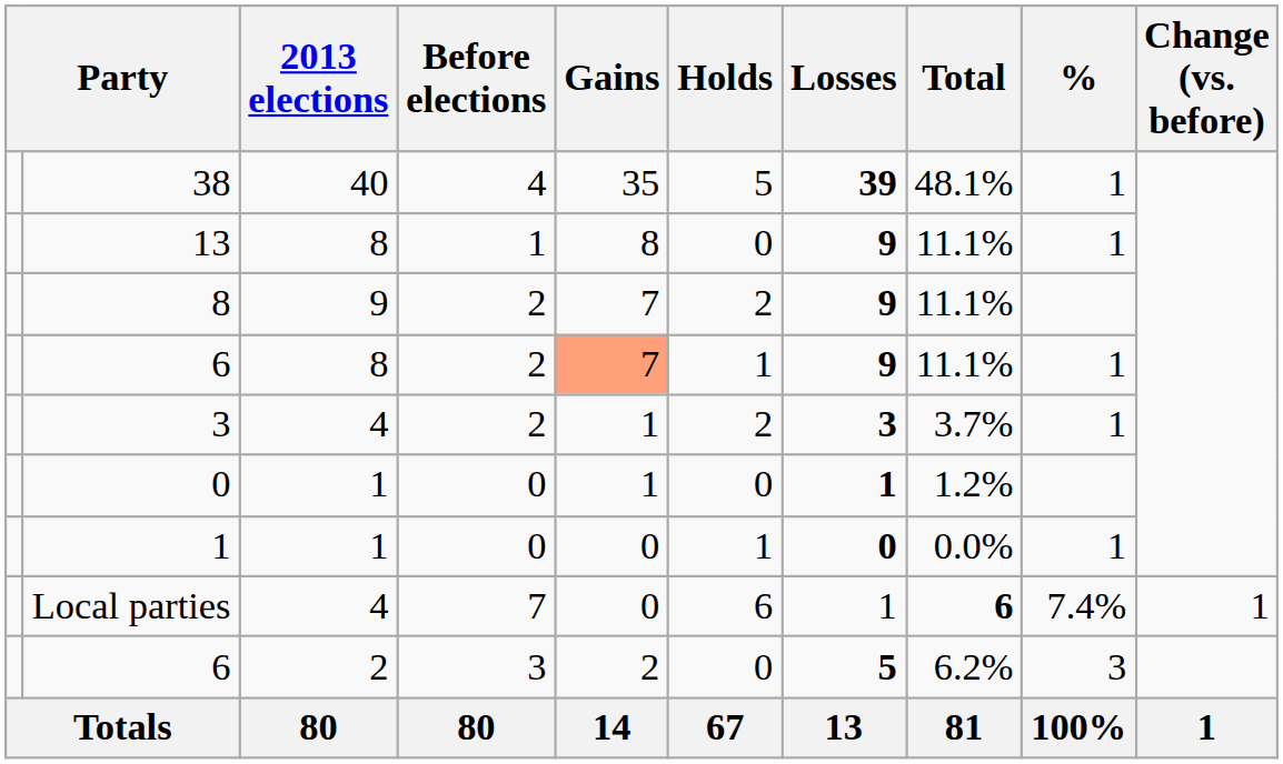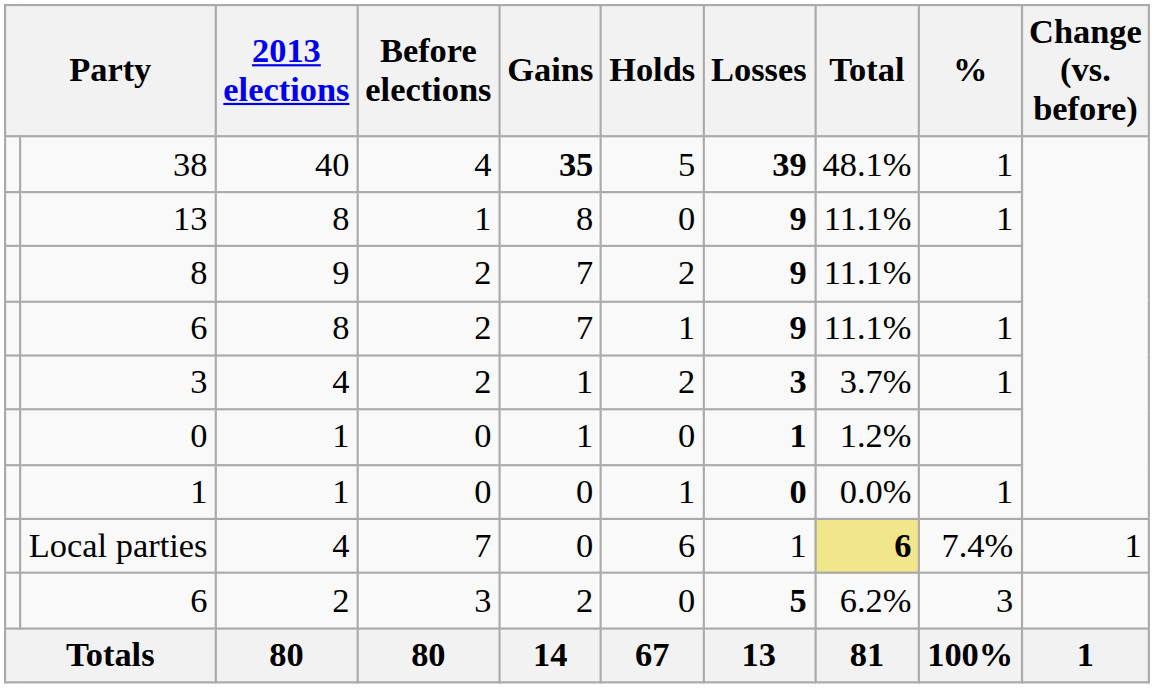38 | Gains: normal -> bold
6 / 8 | Gains: lightsalmon background -> no background
Local parties | Total: no background -> khaki background
